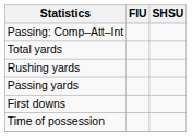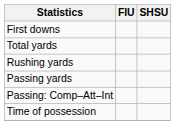rows swapped: First downs <-> Passing: Comp–Att–Int
